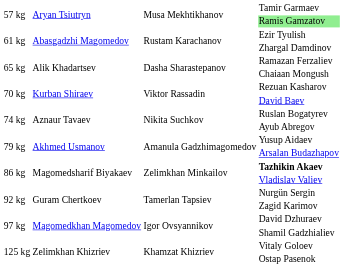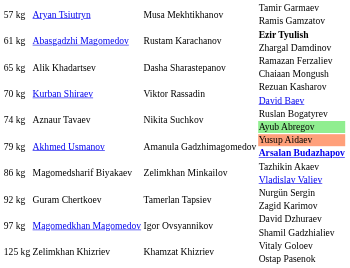Ramis Gamzatov | column 4: lightgreen background -> no background
Ezir Tyulish | column 4: normal -> bold
Ayub Abregov | column 4: no background -> lightgreen background
Yusup Aidaev | column 4: no background -> lightsalmon background
Arsalan Budazhapov | column 4: normal -> bold
Tazhikin Akaev | column 4: bold -> normal
